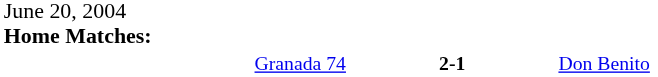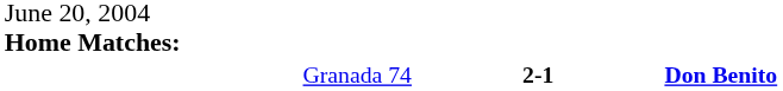Granada 74 | column 3: normal -> bold
